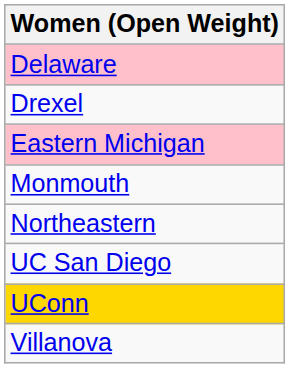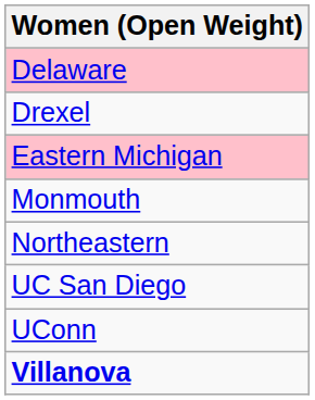row 8 | column 1: gold background -> no background
row 9 | column 1: normal -> bold
